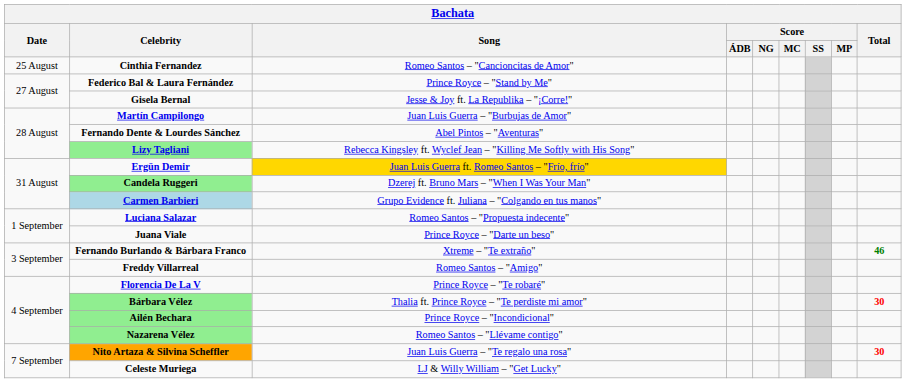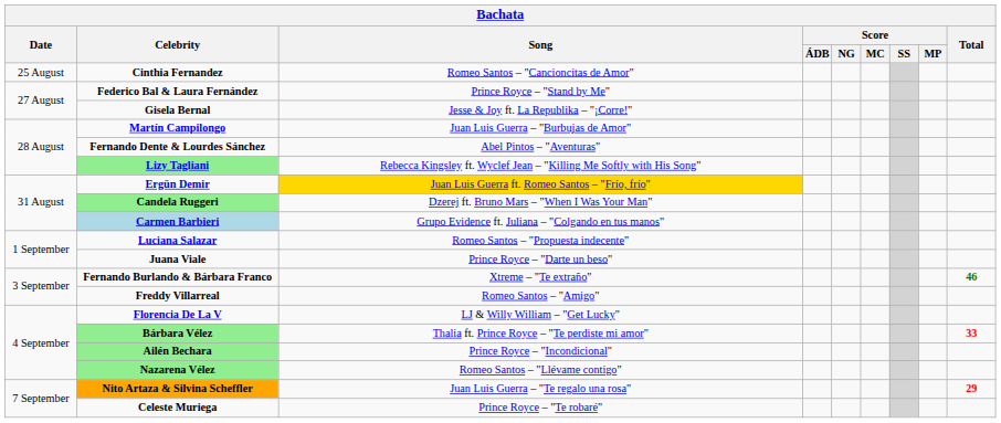Florencia De La V | Song: Prince Royce – "Te robaré" -> LJ & Willy William – "Get Lucky"
Bárbara Vélez | Total: 30 -> 33
Nito Artaza & Silvina Scheffler | Total: 30 -> 29
Celeste Muriega | Song: LJ & Willy William – "Get Lucky" -> Prince Royce – "Te robaré"
